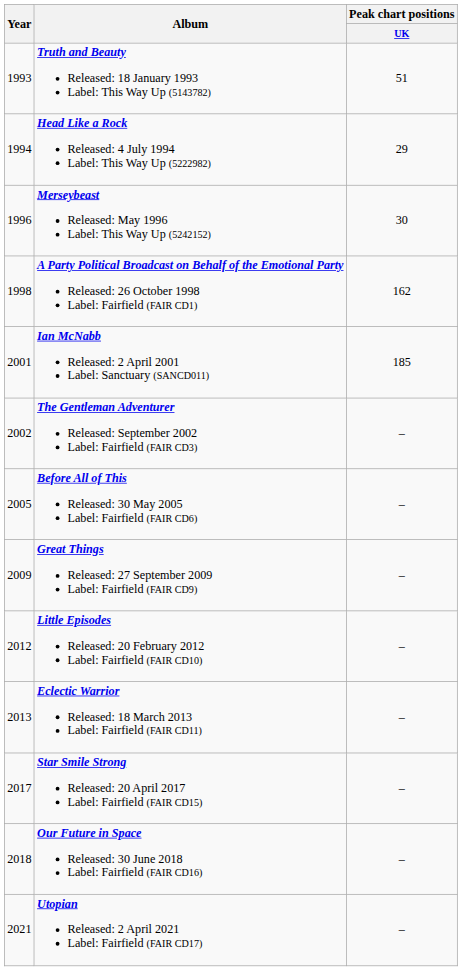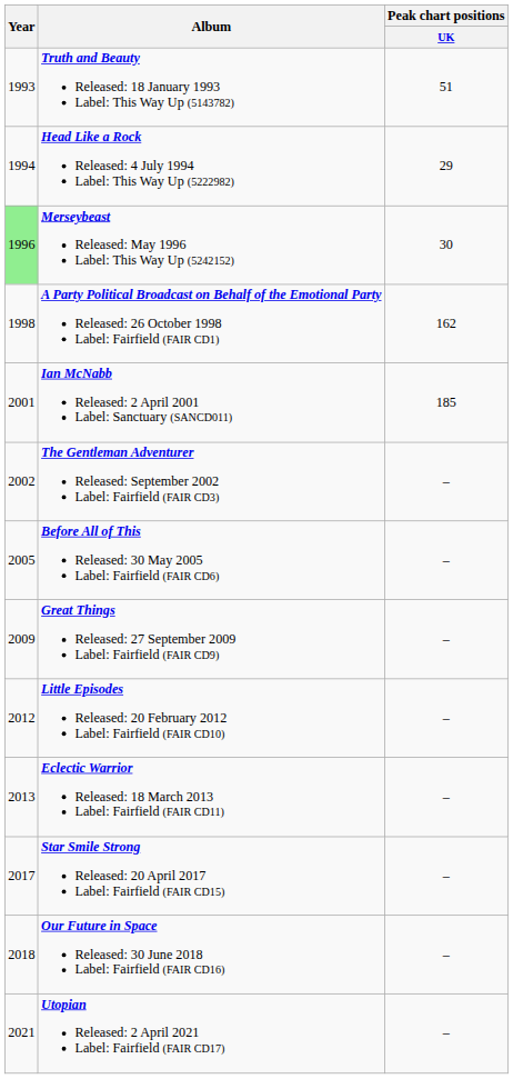Merseybeast Released: May 1996 Label: This Way Up (5242152) | Year: no background -> lightgreen background
